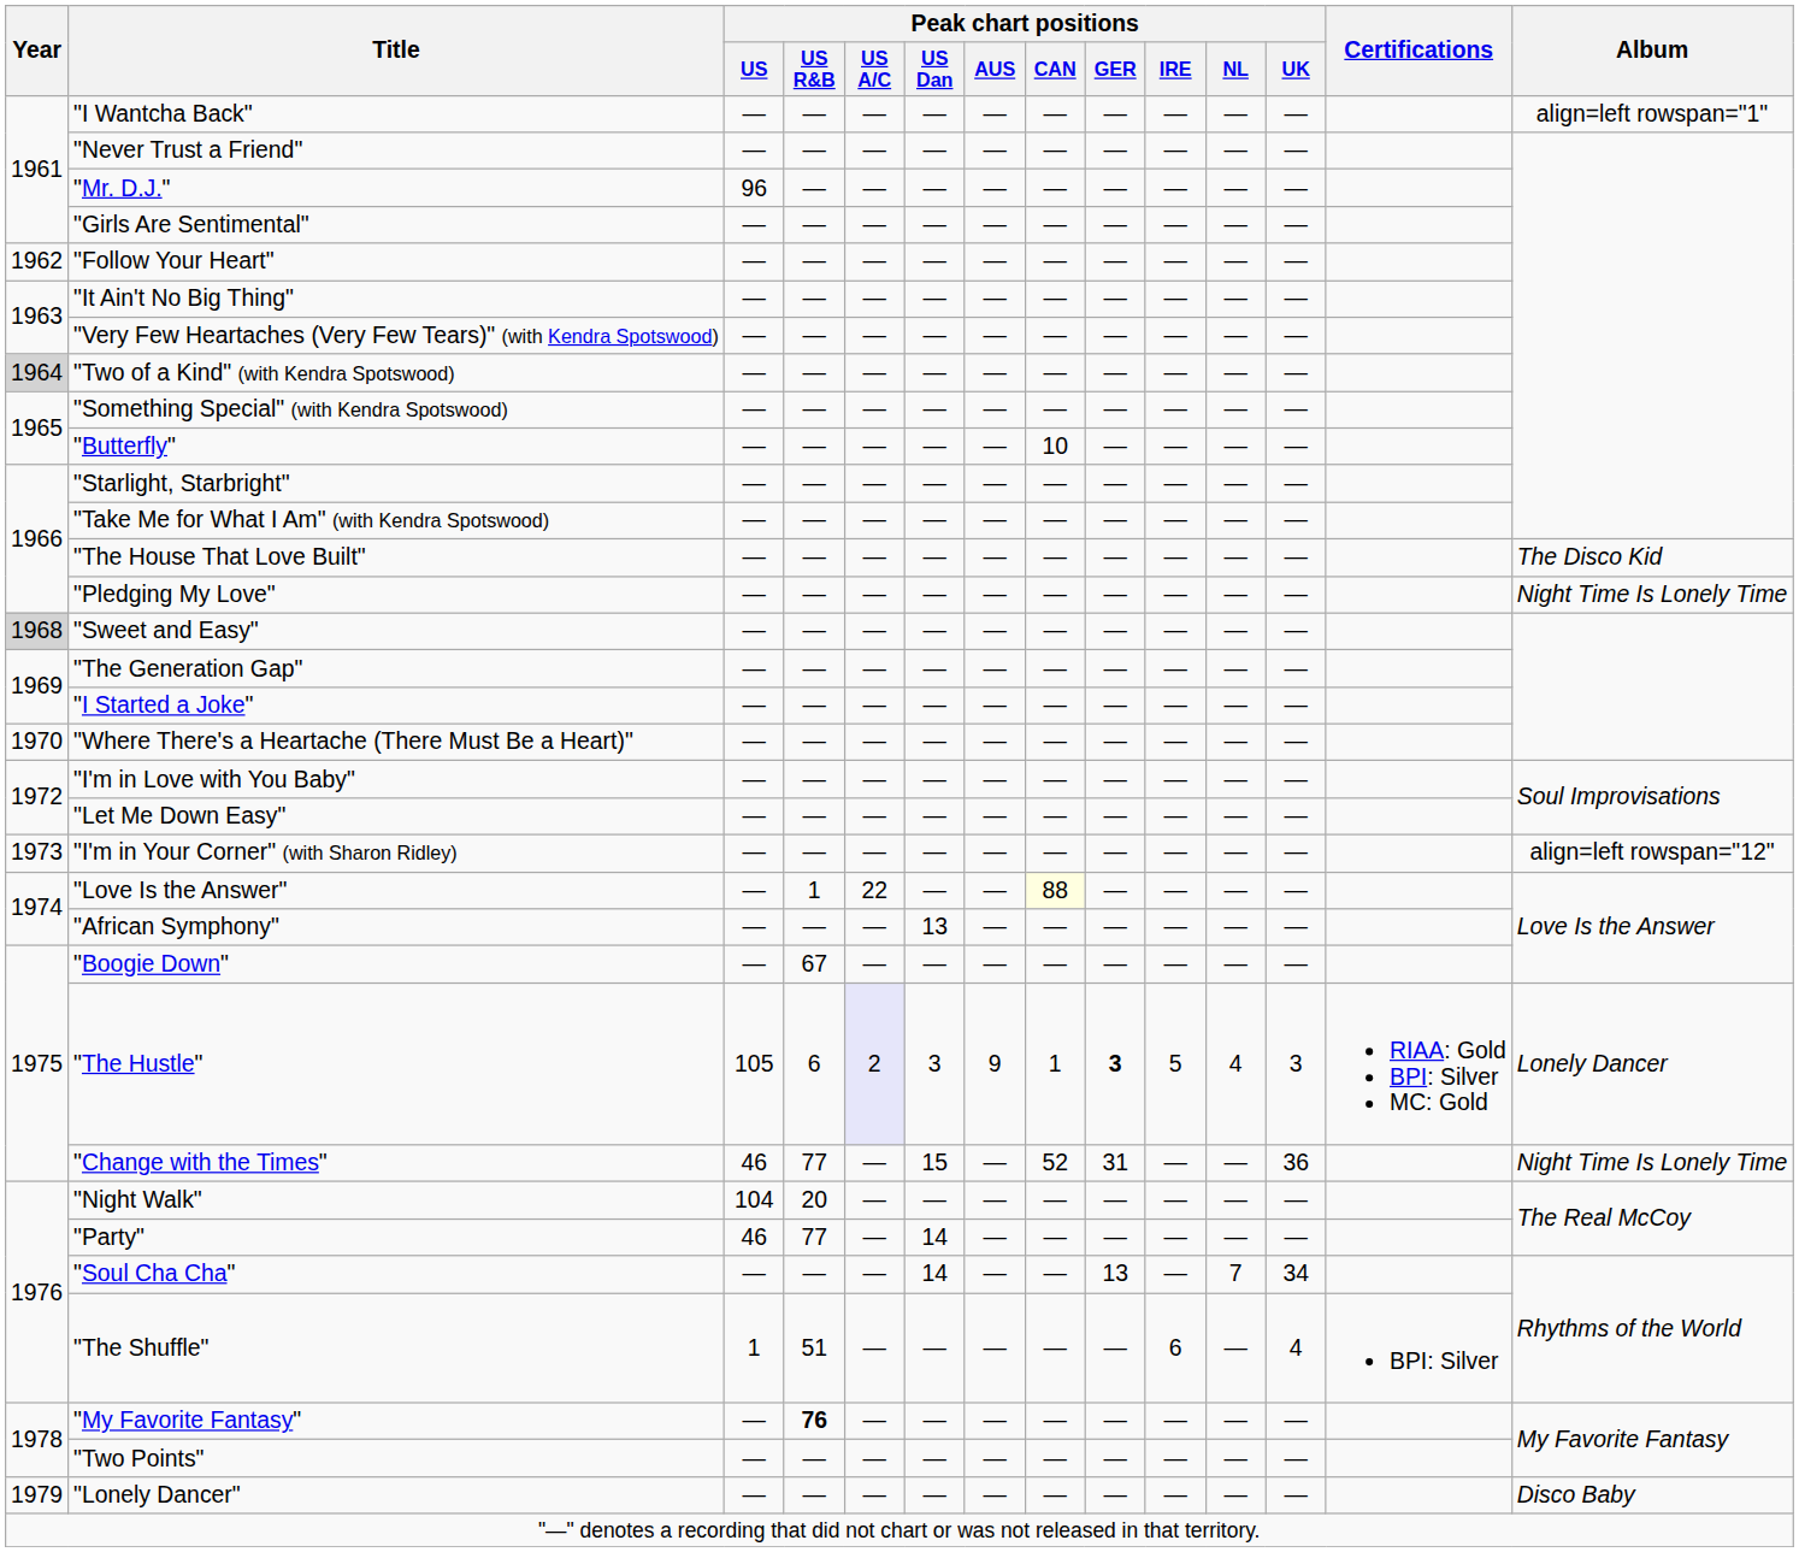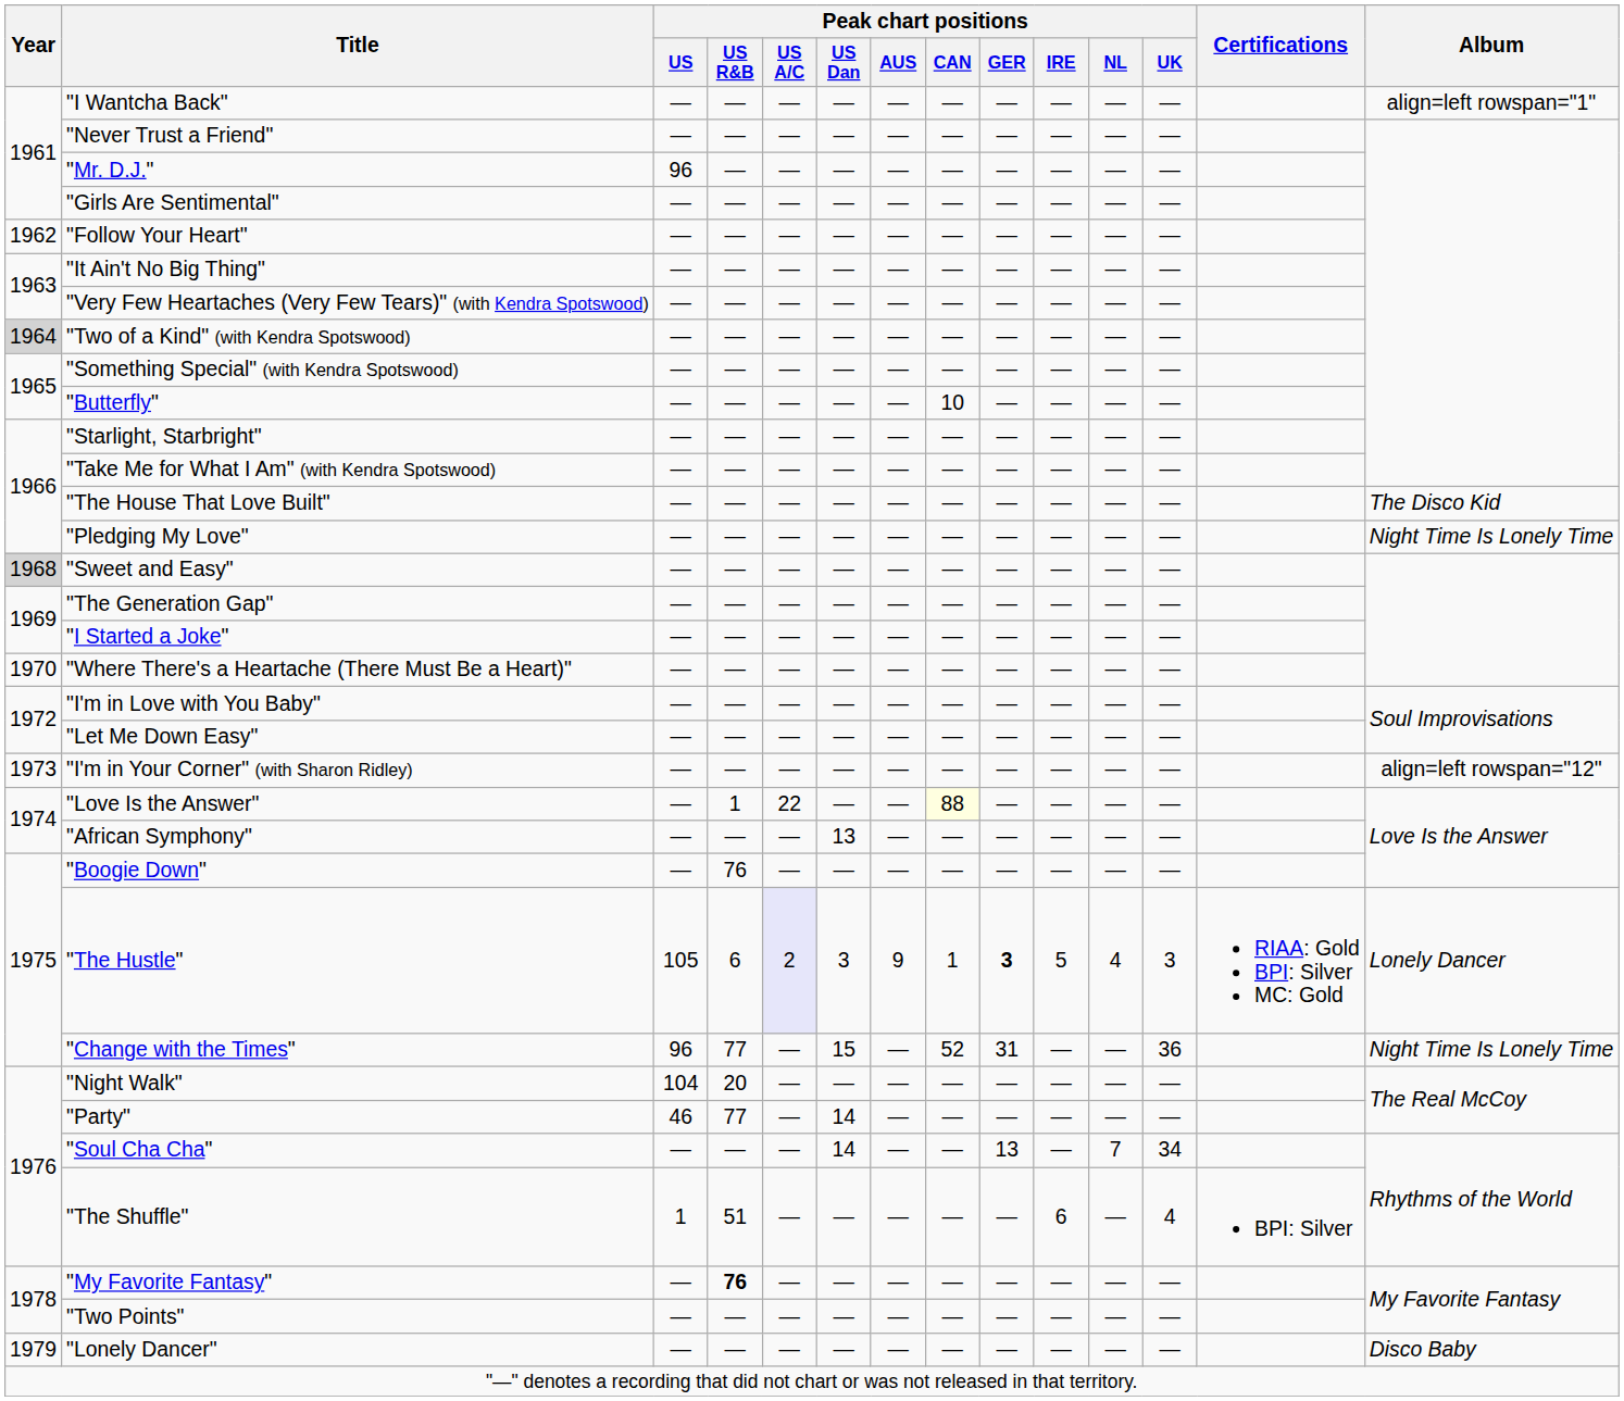"Boogie Down" | Peak chart positions / US R&B: 67 -> 76
"Change with the Times" | Peak chart positions / US: 46 -> 96
